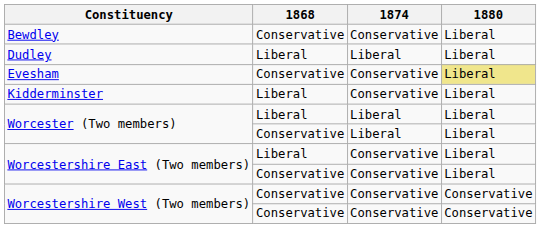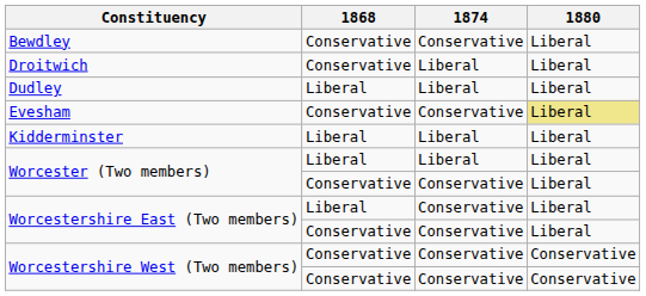+ row: Droitwich | Conservative | Liberal | Liberal
Kidderminster | 1874: Conservative -> Liberal
Worcester (Two members) / Conservative | 1874: Liberal -> Conservative
